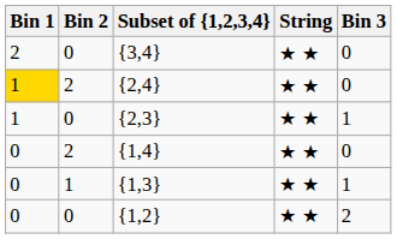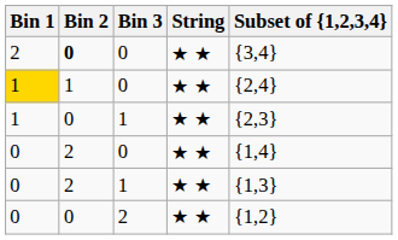columns swapped: Bin 3 <-> Subset of {1,2,3,4}
row 2 | Bin 2: normal -> bold
row 3 | Bin 2: 2 -> 1
row 6 | Bin 2: 1 -> 2
